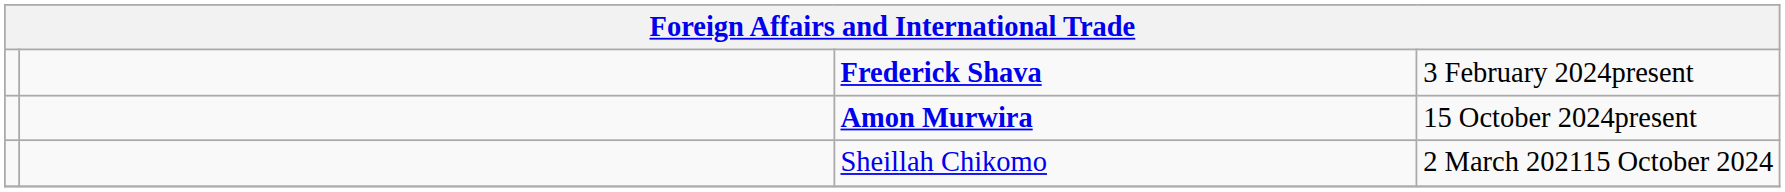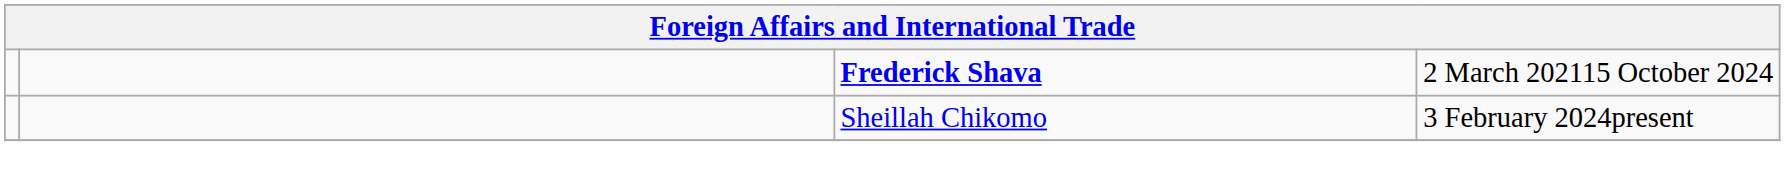Frederick Shava | column 4: 3 February 2024present -> 2 March 202115 October 2024
- row: Amon Murwira | 15 October 2024present
Sheillah Chikomo | column 4: 2 March 202115 October 2024 -> 3 February 2024present
